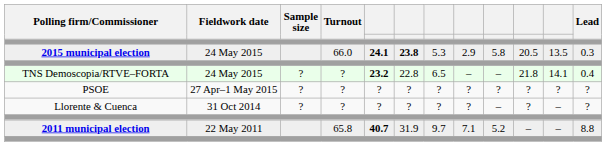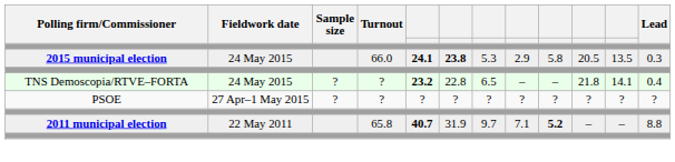- row: Llorente & Cuenca | 31 Oct 2014 | ? | ? | ? | ? | ? | ? | – | ? | – | ?
2011 municipal election | column 9: normal -> bold
